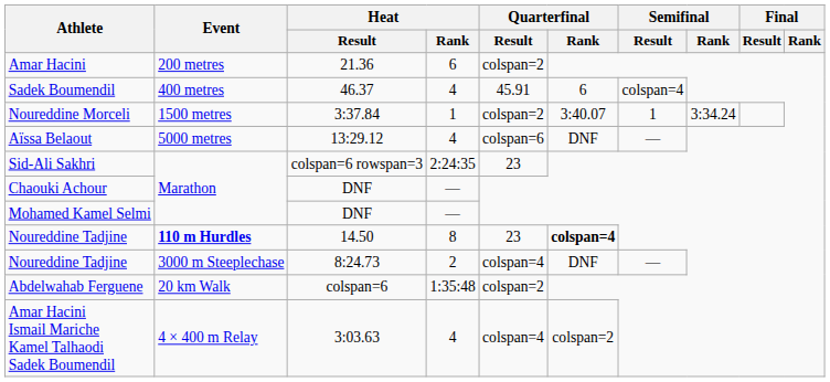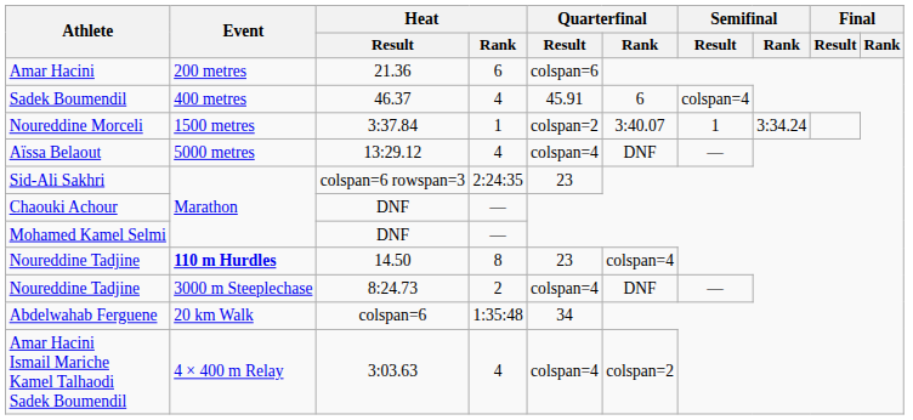Amar Hacini | Quarterfinal / Result: colspan=2 -> colspan=6
Aïssa Belaout | Quarterfinal / Result: colspan=6 -> colspan=4
Noureddine Tadjine / 14.50 | Quarterfinal / Rank: bold -> normal
Abdelwahab Ferguene | Quarterfinal / Result: colspan=2 -> 34
